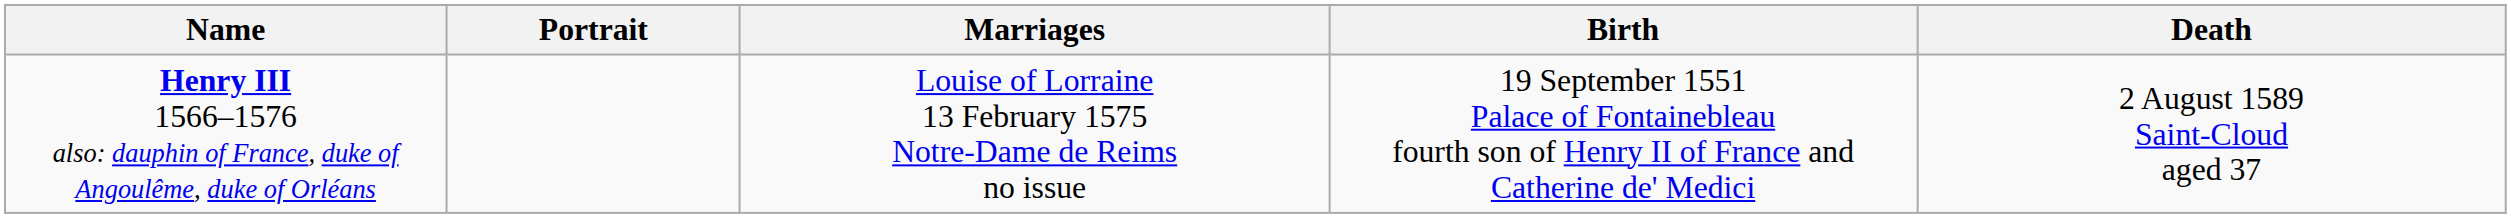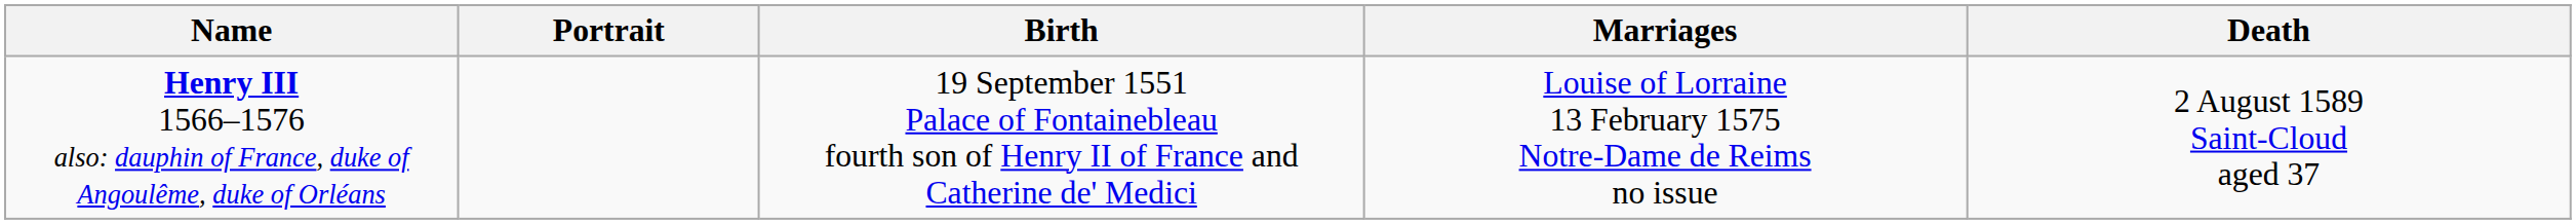columns swapped: Birth <-> Marriages
